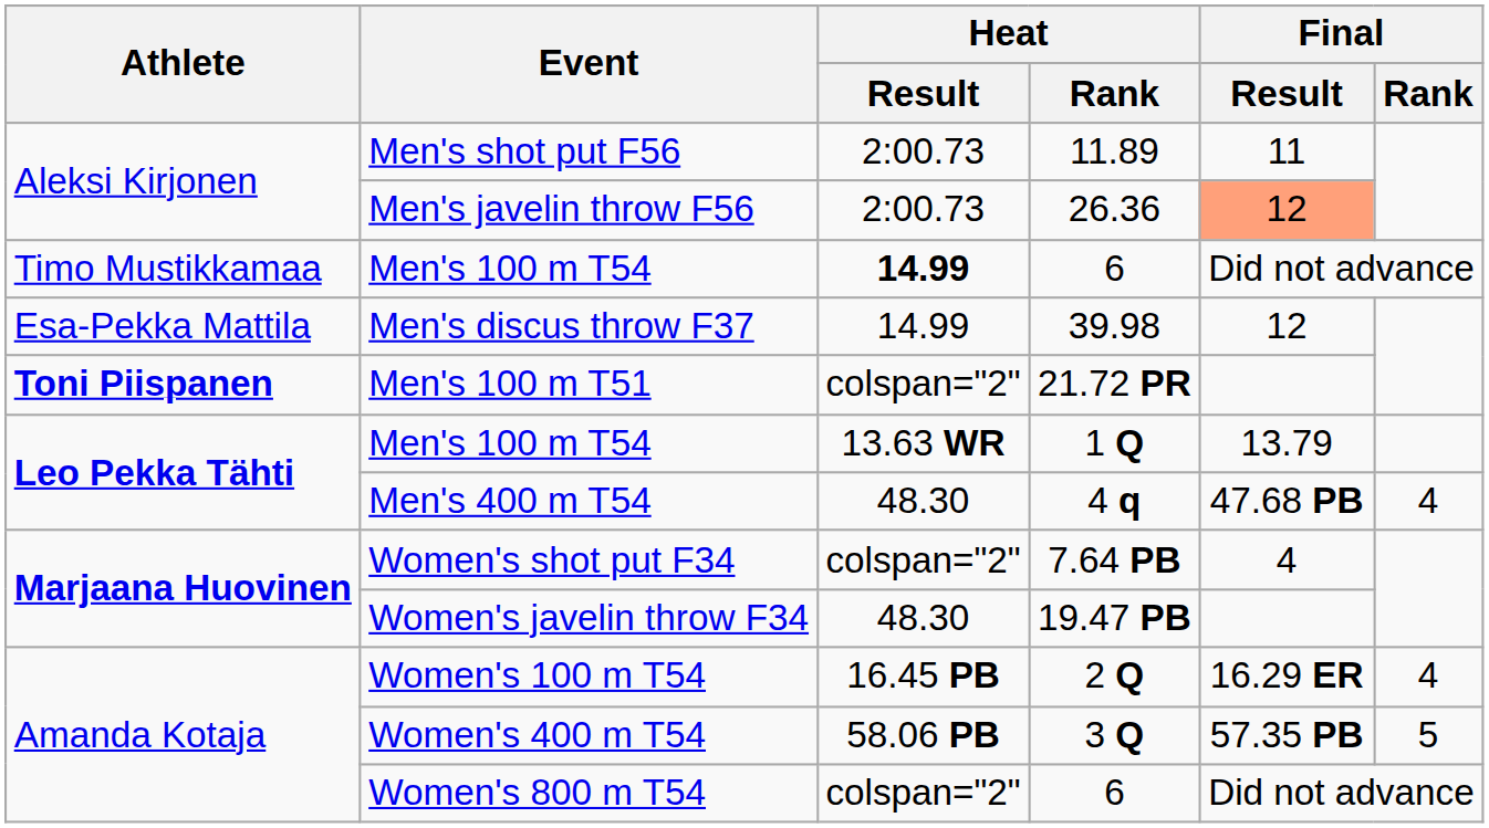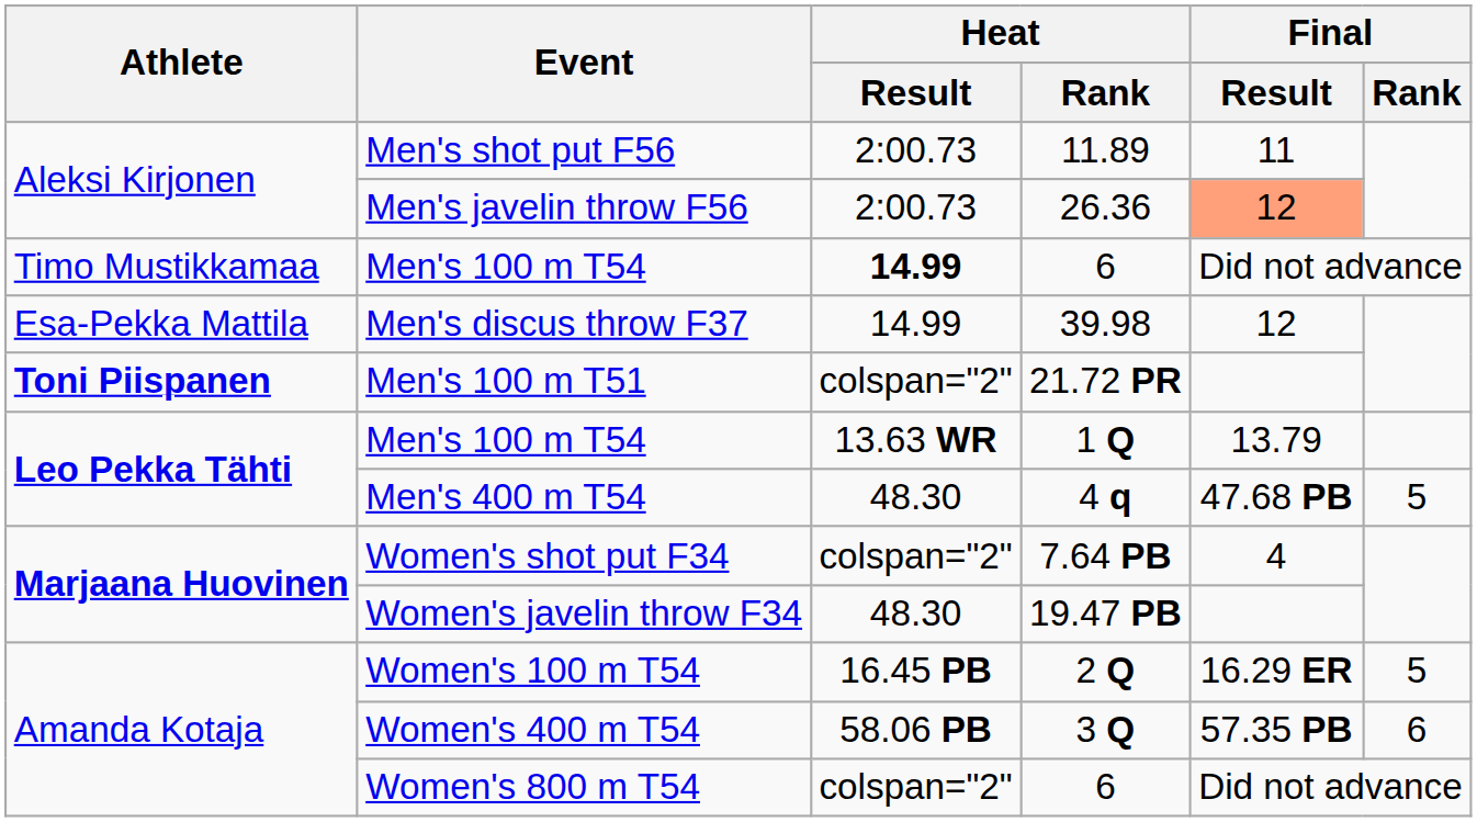Men's 400 m T54 | Final / Rank: 4 -> 5
Women's 100 m T54 | Final / Rank: 4 -> 5
Women's 400 m T54 | Final / Rank: 5 -> 6
